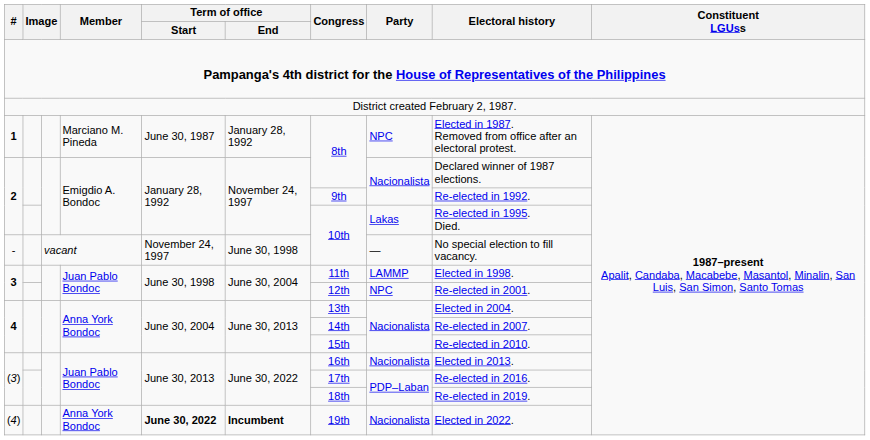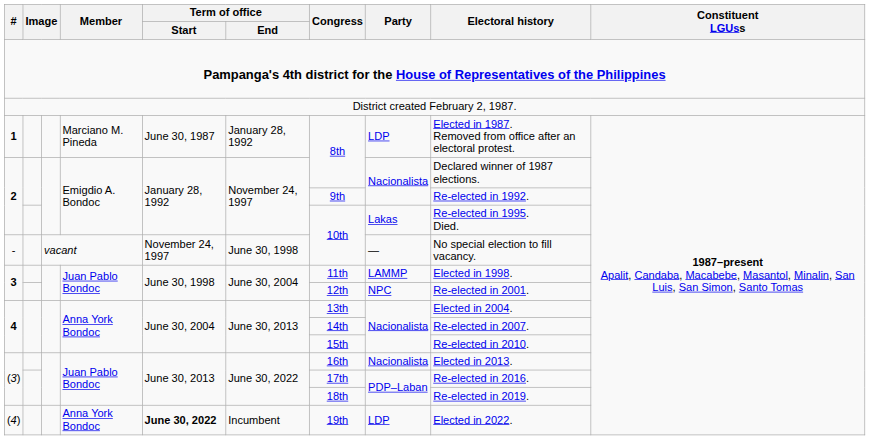1 | Party: NPC -> LDP
(4) | Term of office / End: bold -> normal
(4) | Party: Nacionalista -> LDP
